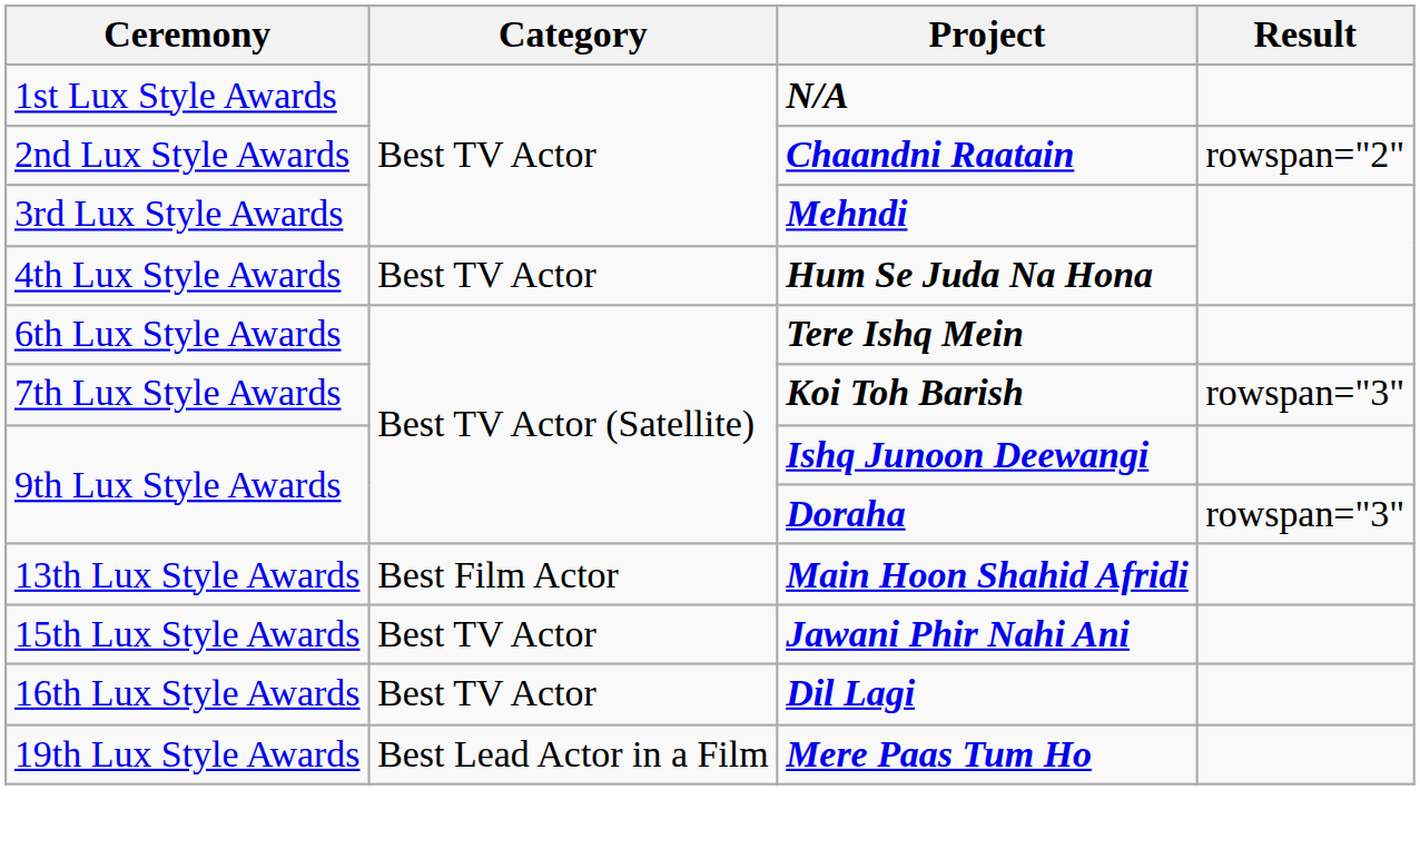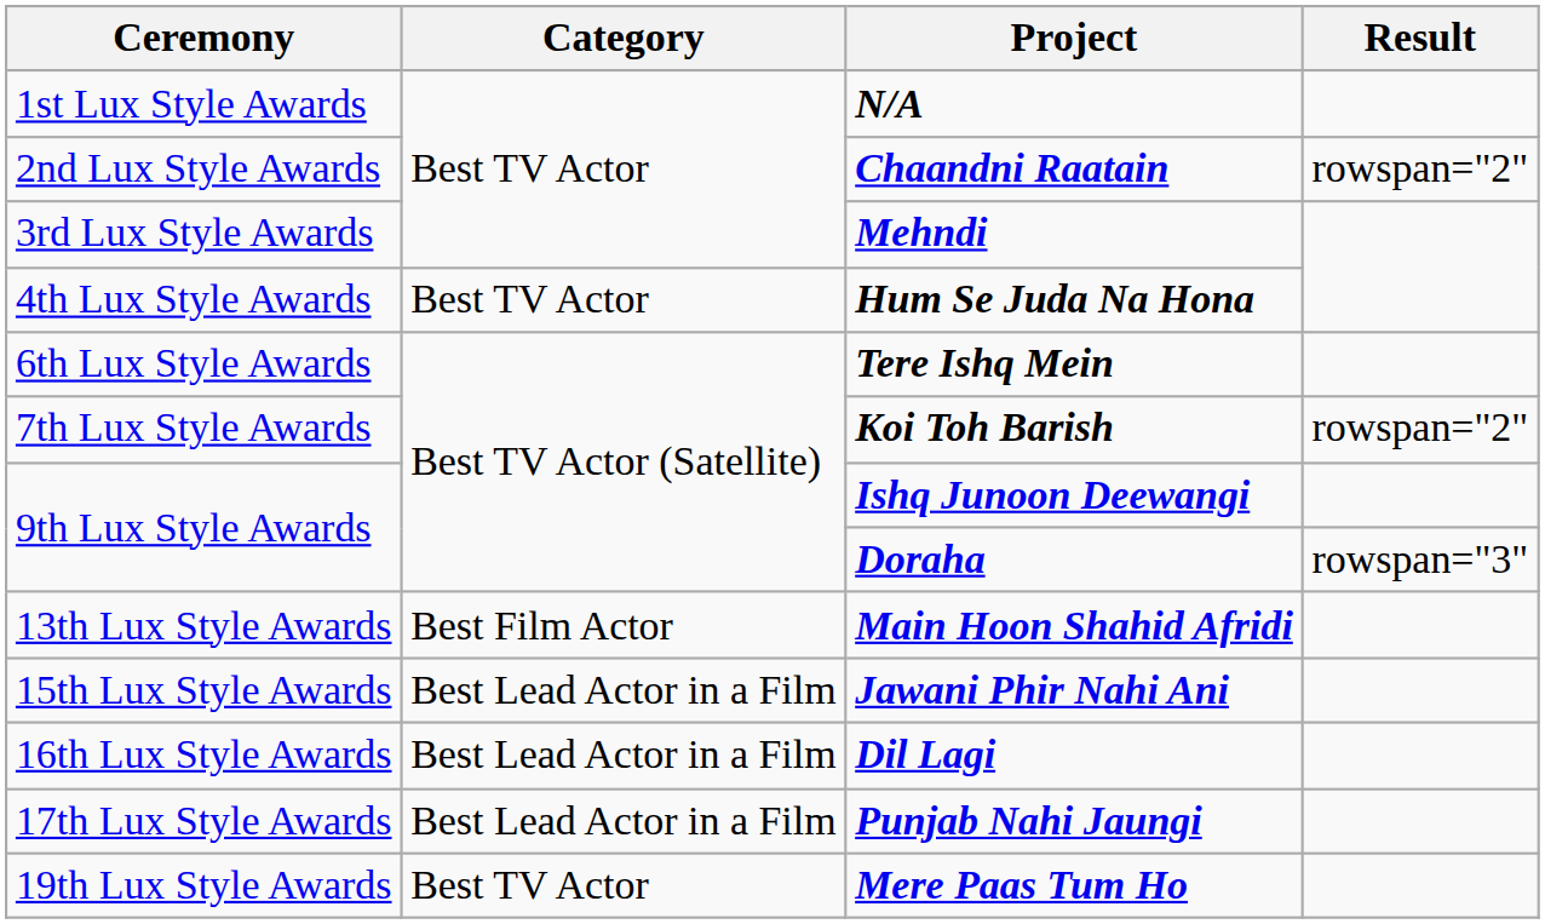Koi Toh Barish | Result: rowspan="3" -> rowspan="2"
Jawani Phir Nahi Ani | Category: Best TV Actor -> Best Lead Actor in a Film
Dil Lagi | Category: Best TV Actor -> Best Lead Actor in a Film
+ row: 17th Lux Style Awards | Best Lead Actor in a Film | Punjab Nahi Jaungi
Mere Paas Tum Ho | Category: Best Lead Actor in a Film -> Best TV Actor
